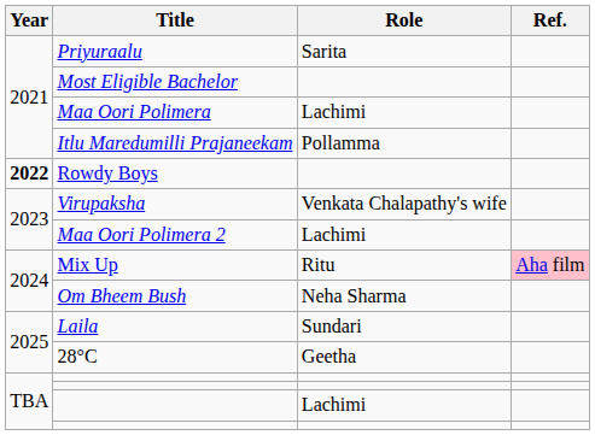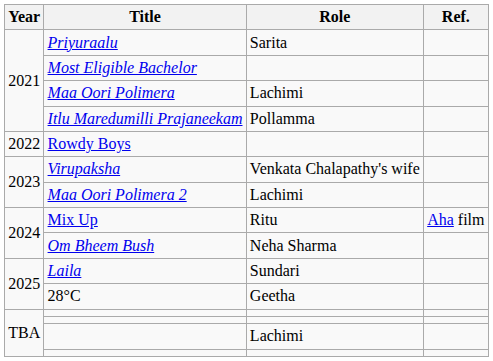Rowdy Boys | Year: bold -> normal
Mix Up | Ref.: pink background -> no background
